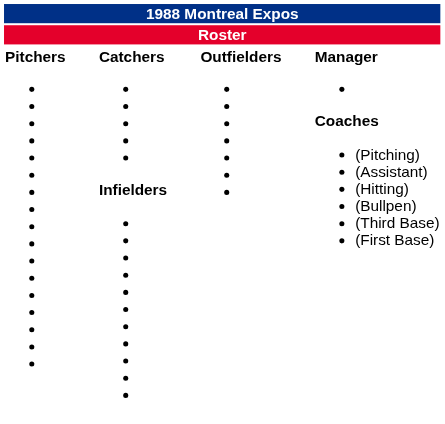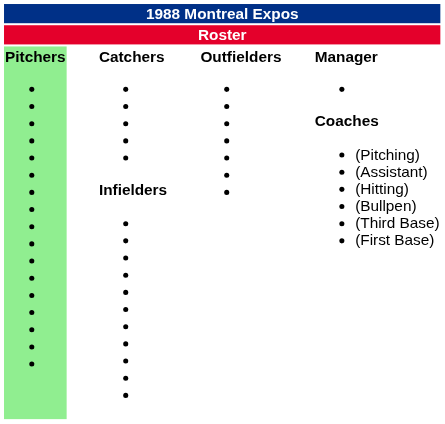Pitchers | column 1: no background -> lightgreen background
